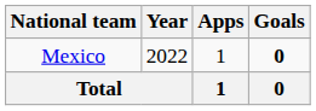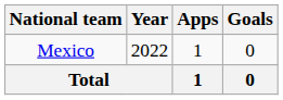Mexico | Goals: bold -> normal
